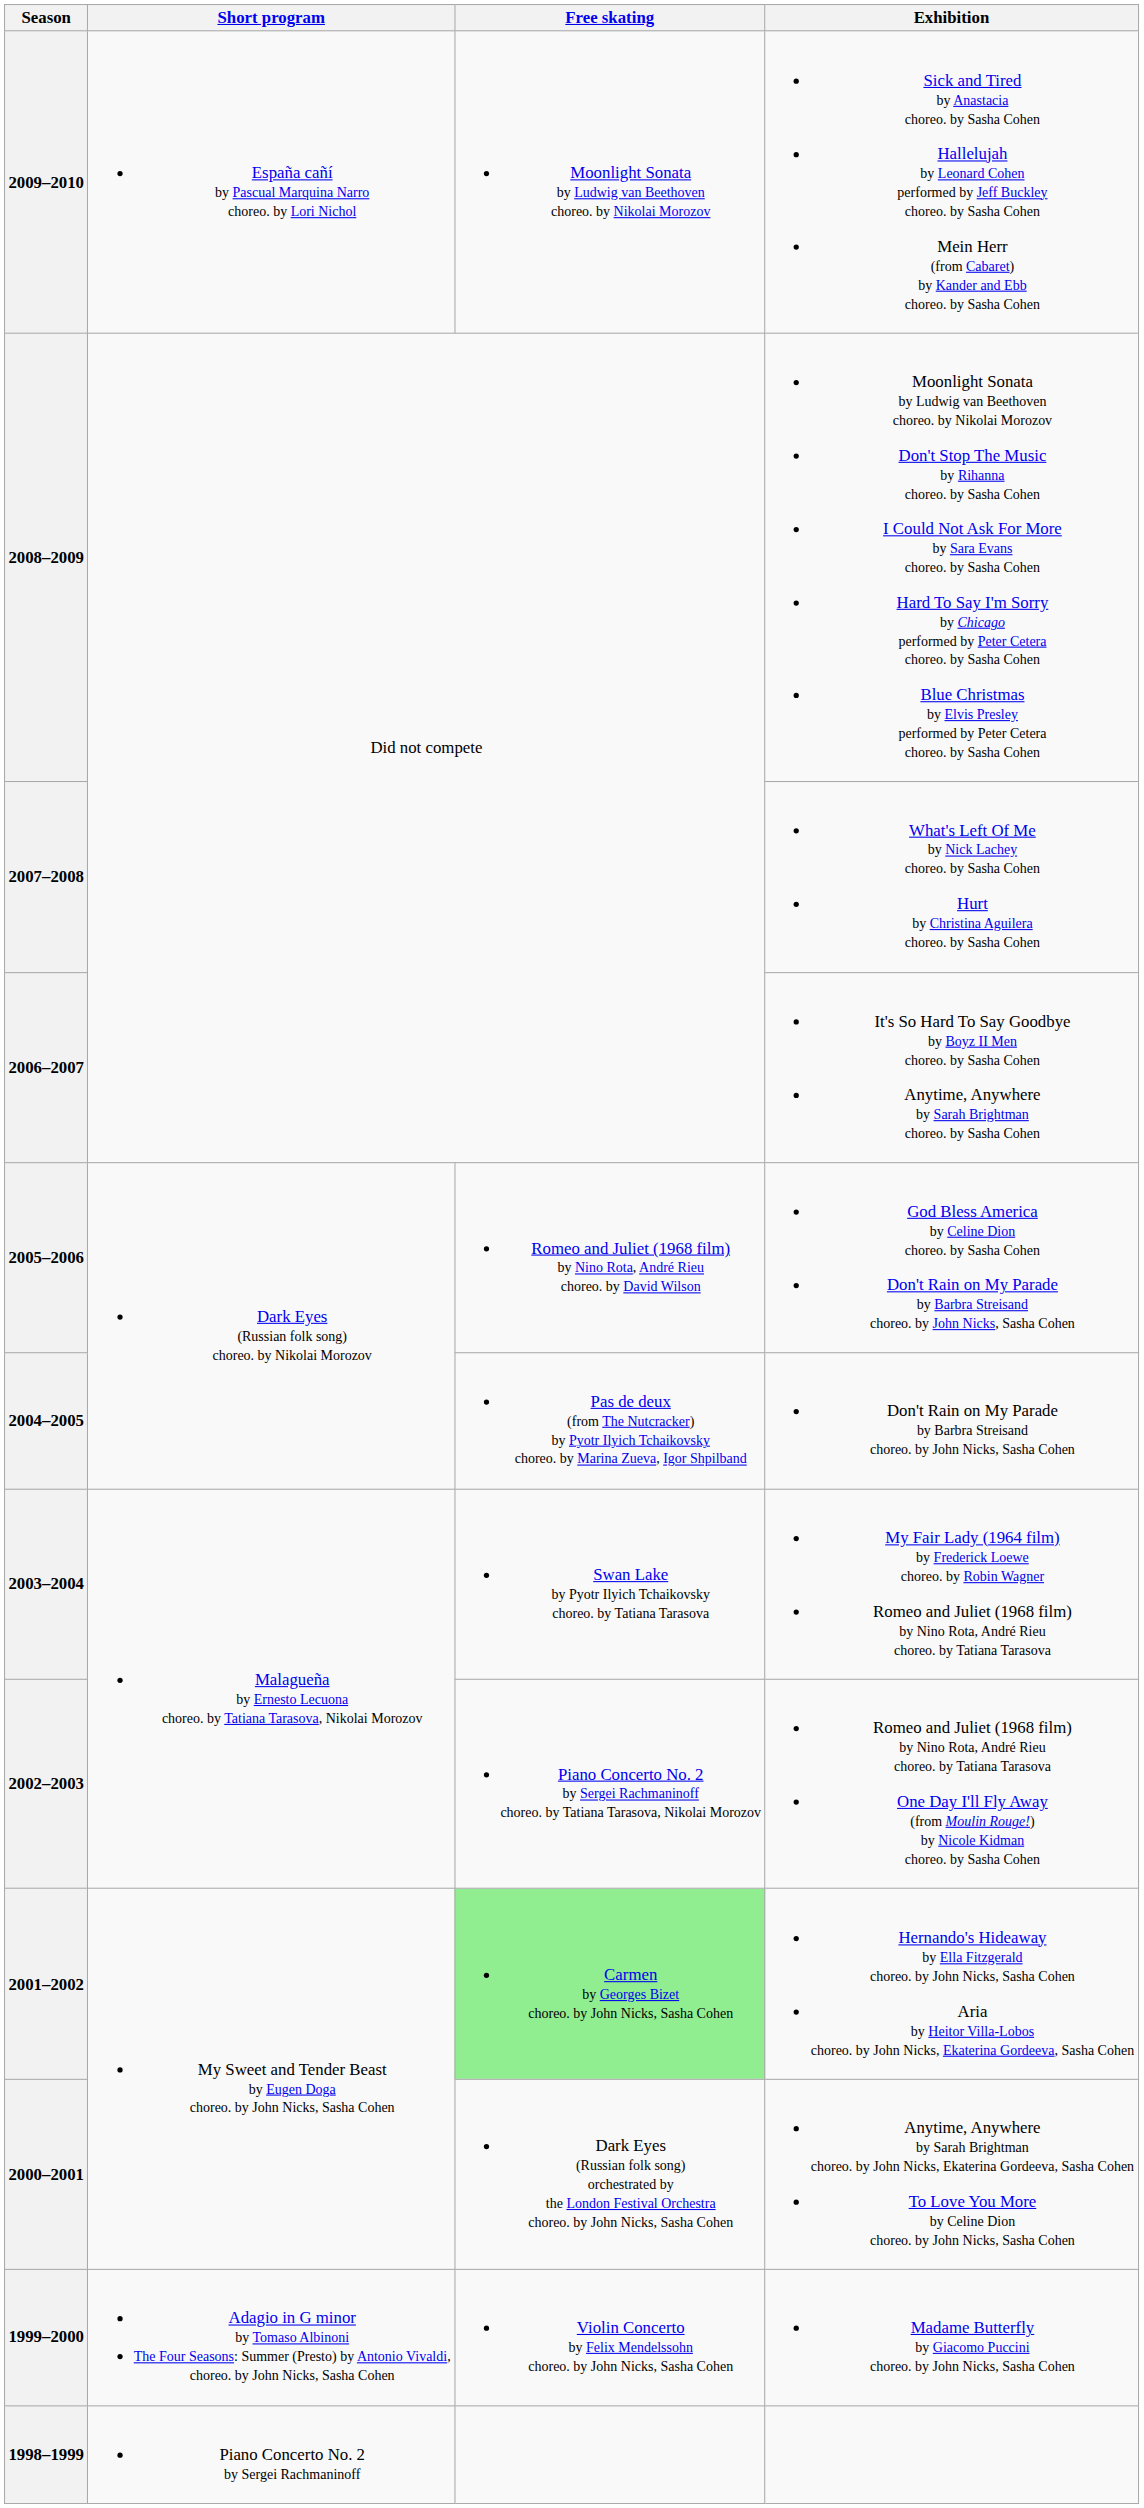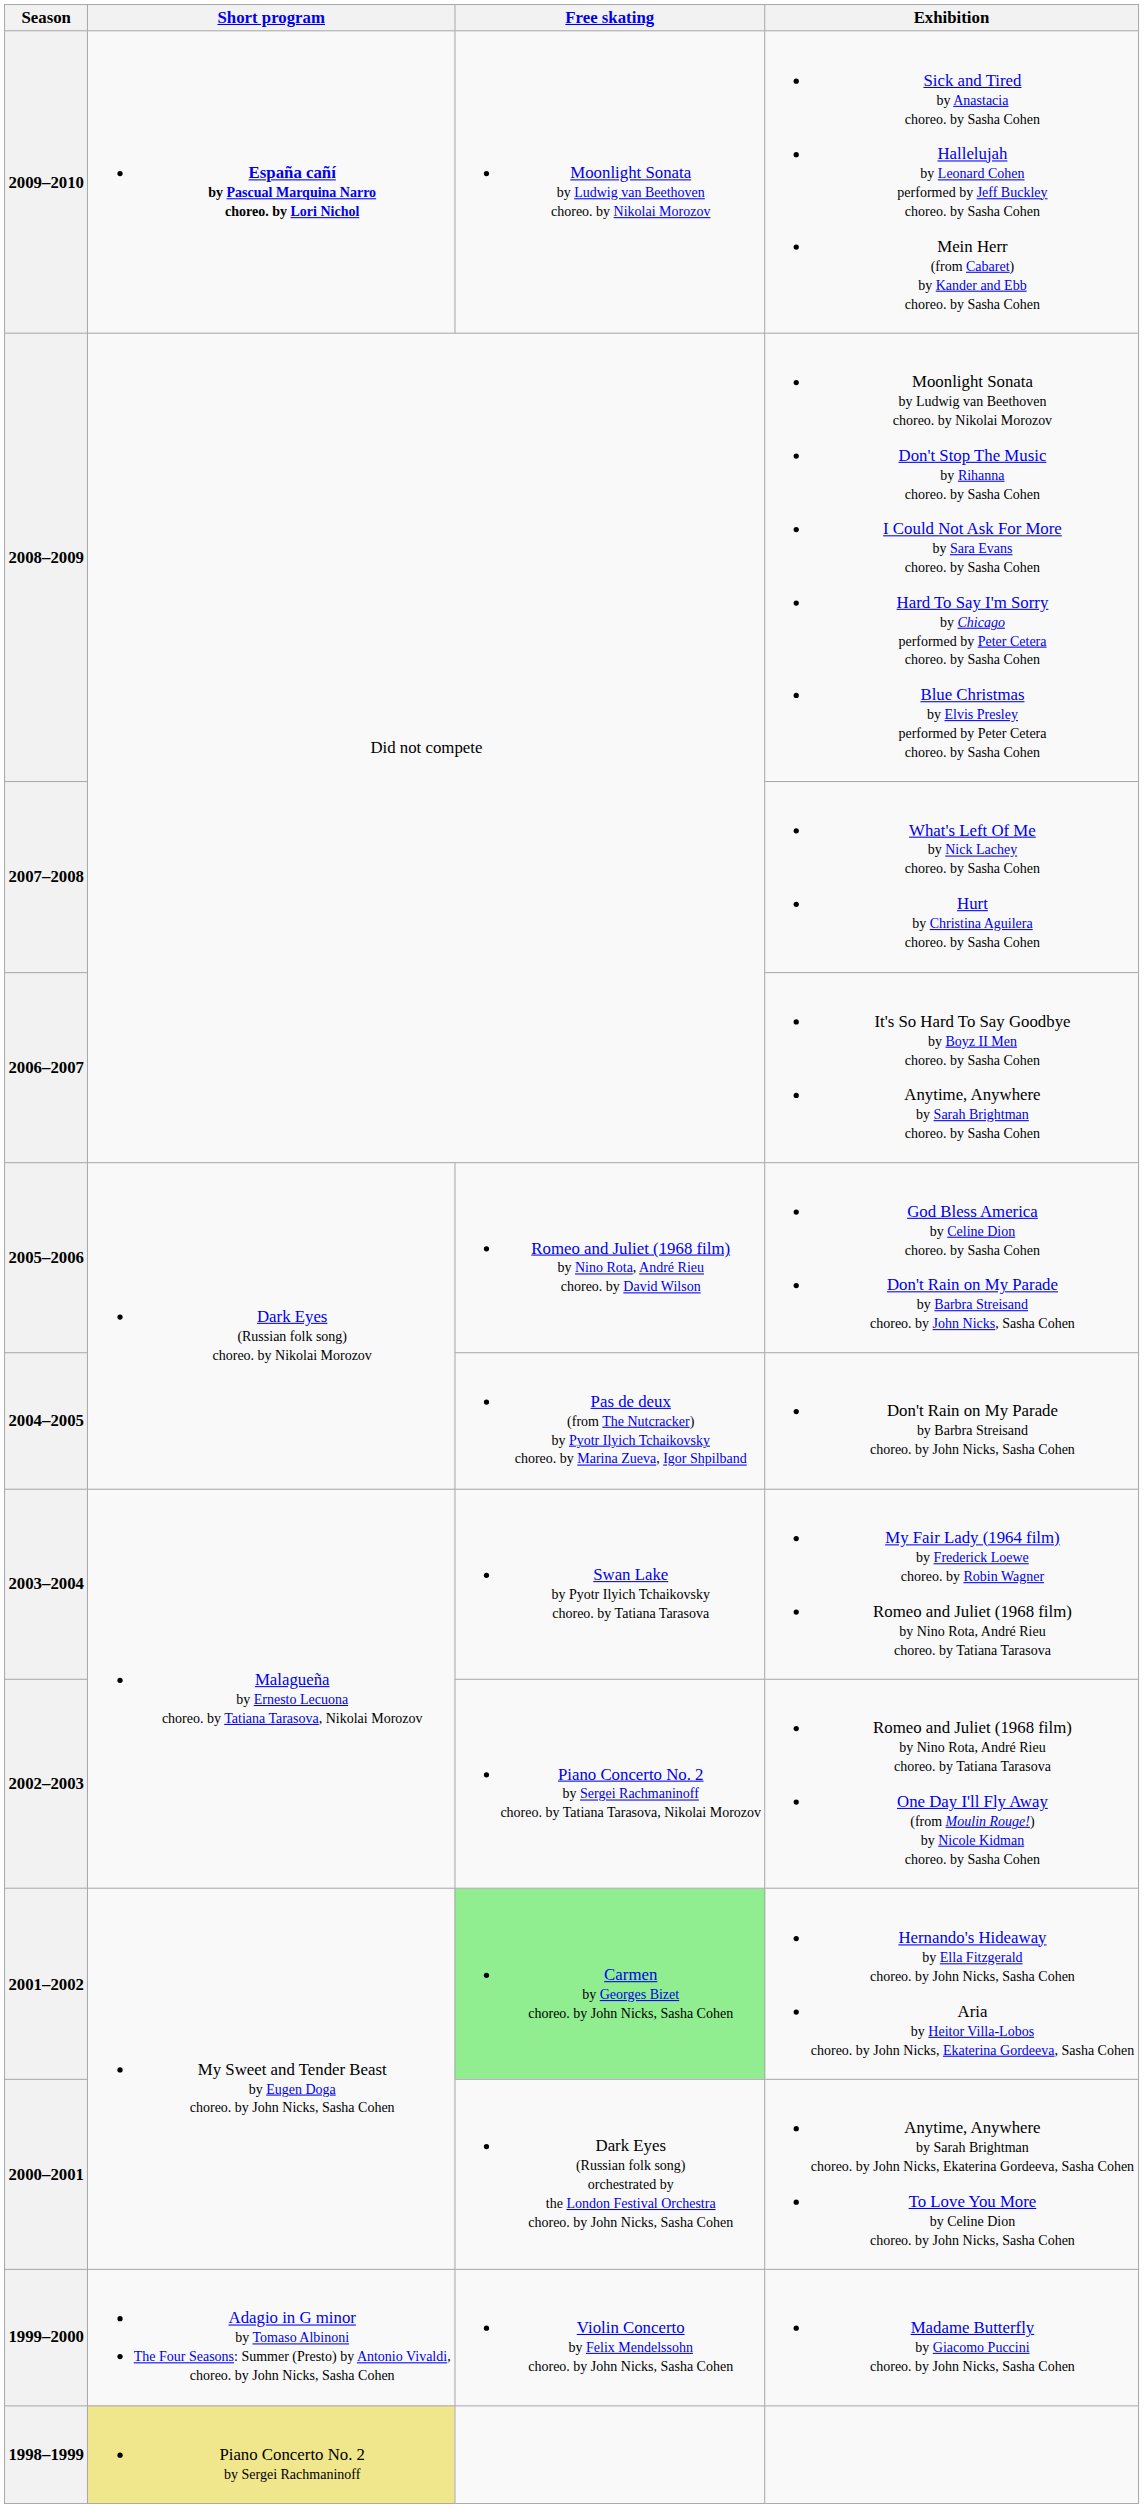2009–2010 | Short program: normal -> bold
1998–1999 | Short program: no background -> khaki background
